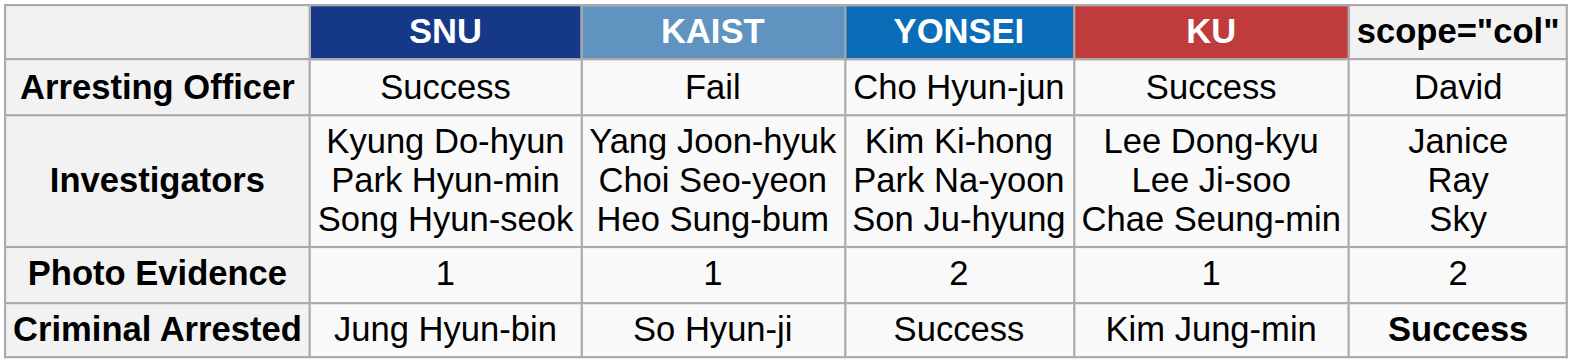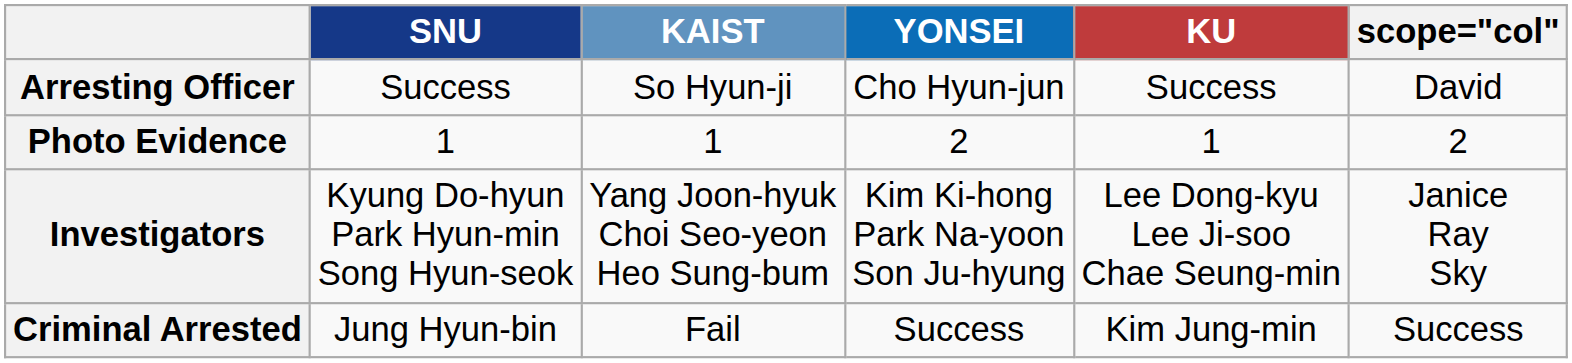Arresting Officer | KAIST: Fail -> So Hyun-ji
rows swapped: Investigators <-> Photo Evidence
Criminal Arrested | KAIST: So Hyun-ji -> Fail
Criminal Arrested | scope="col": bold -> normal
